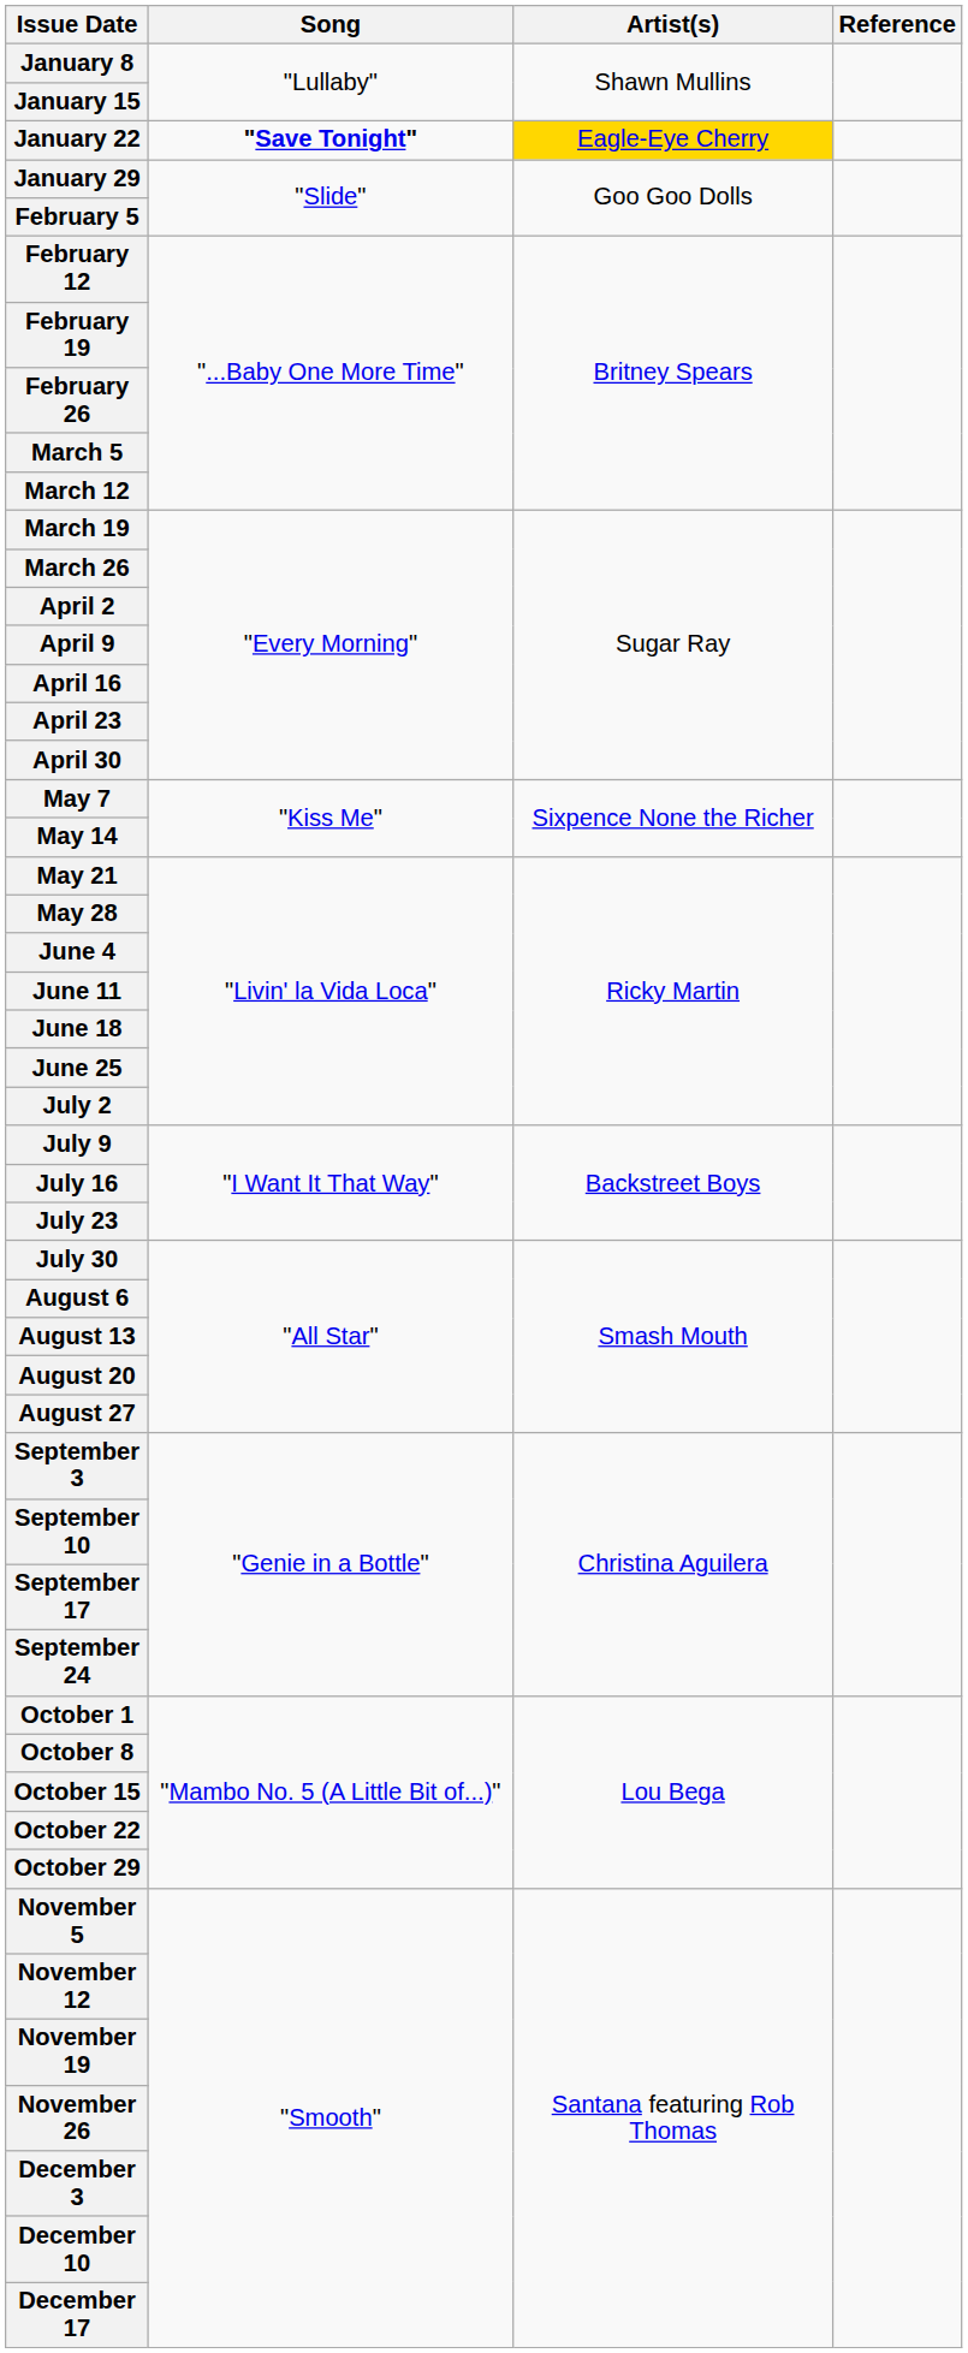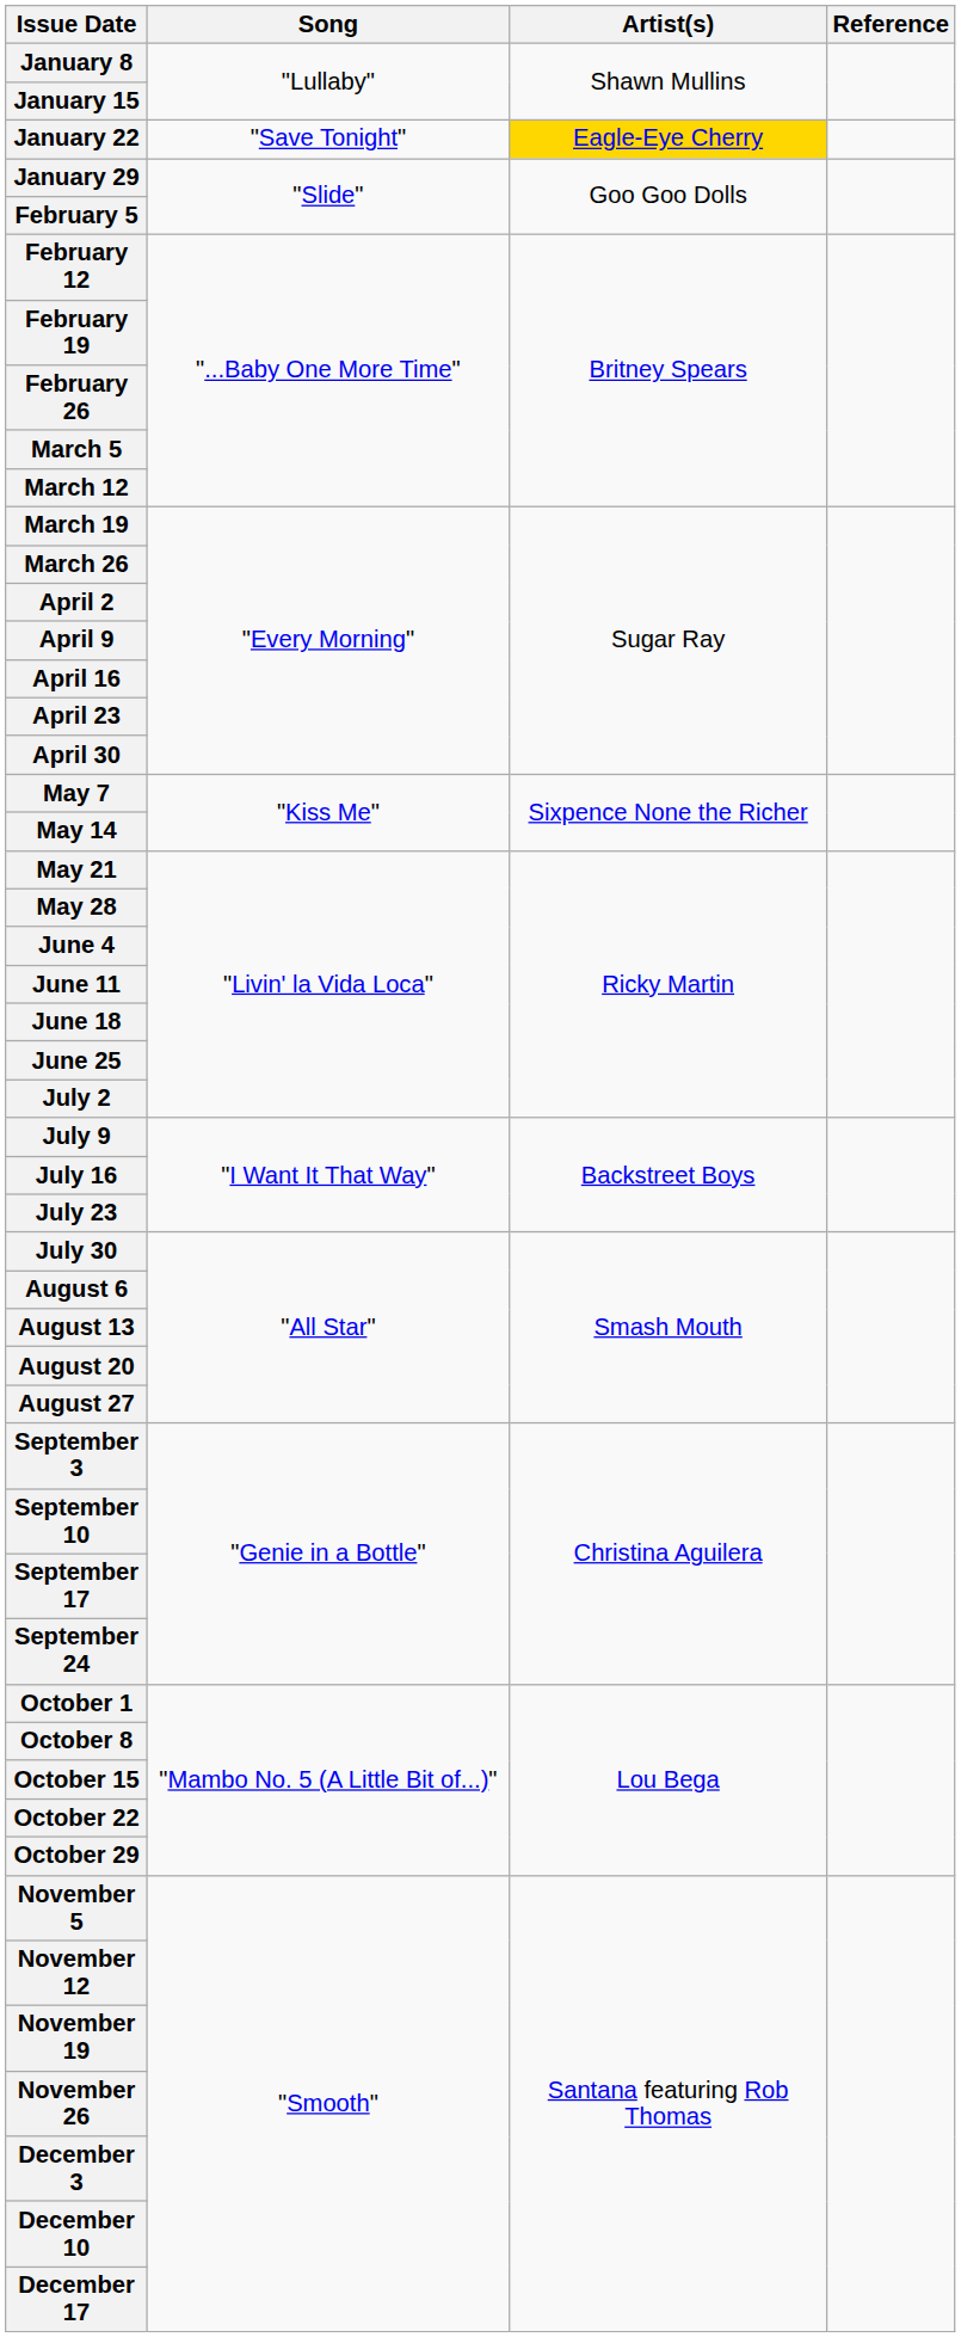January 22 | Song: bold -> normal
